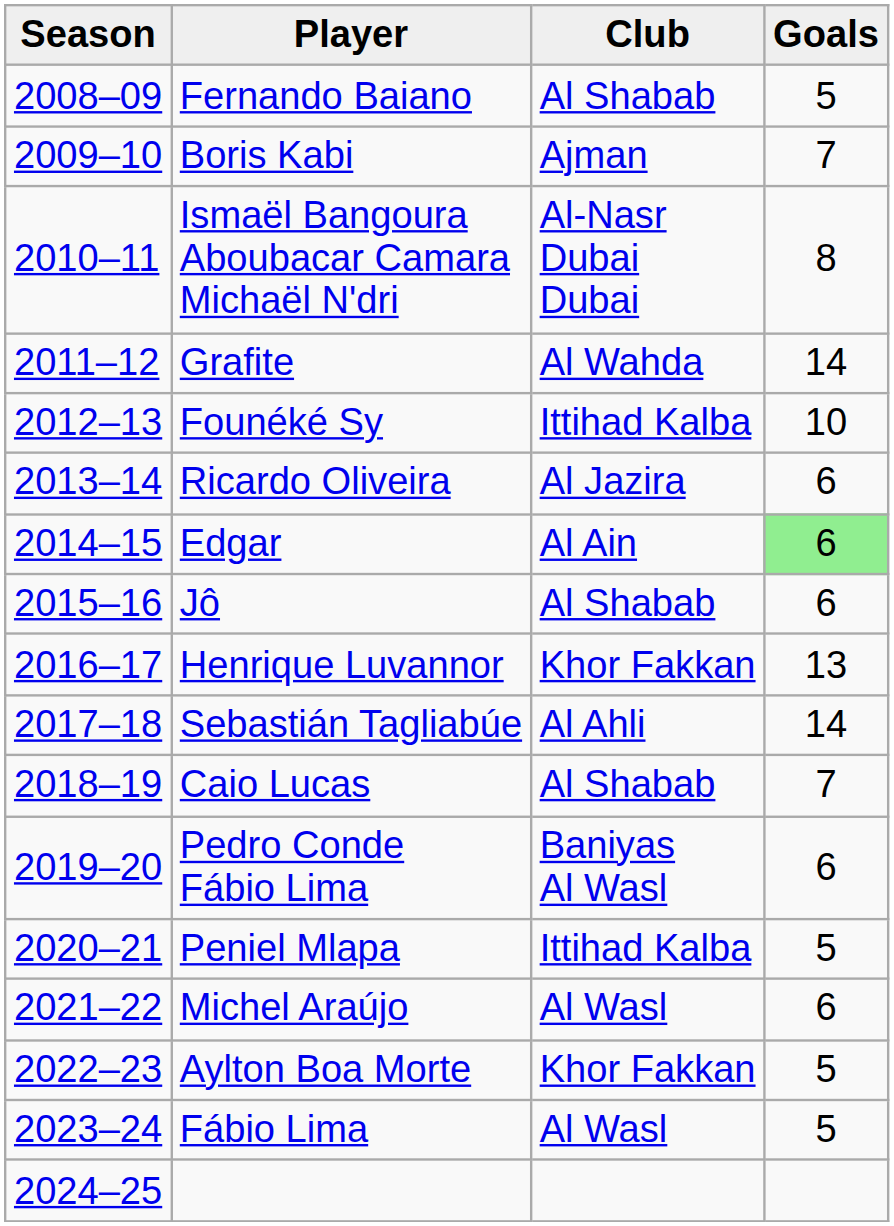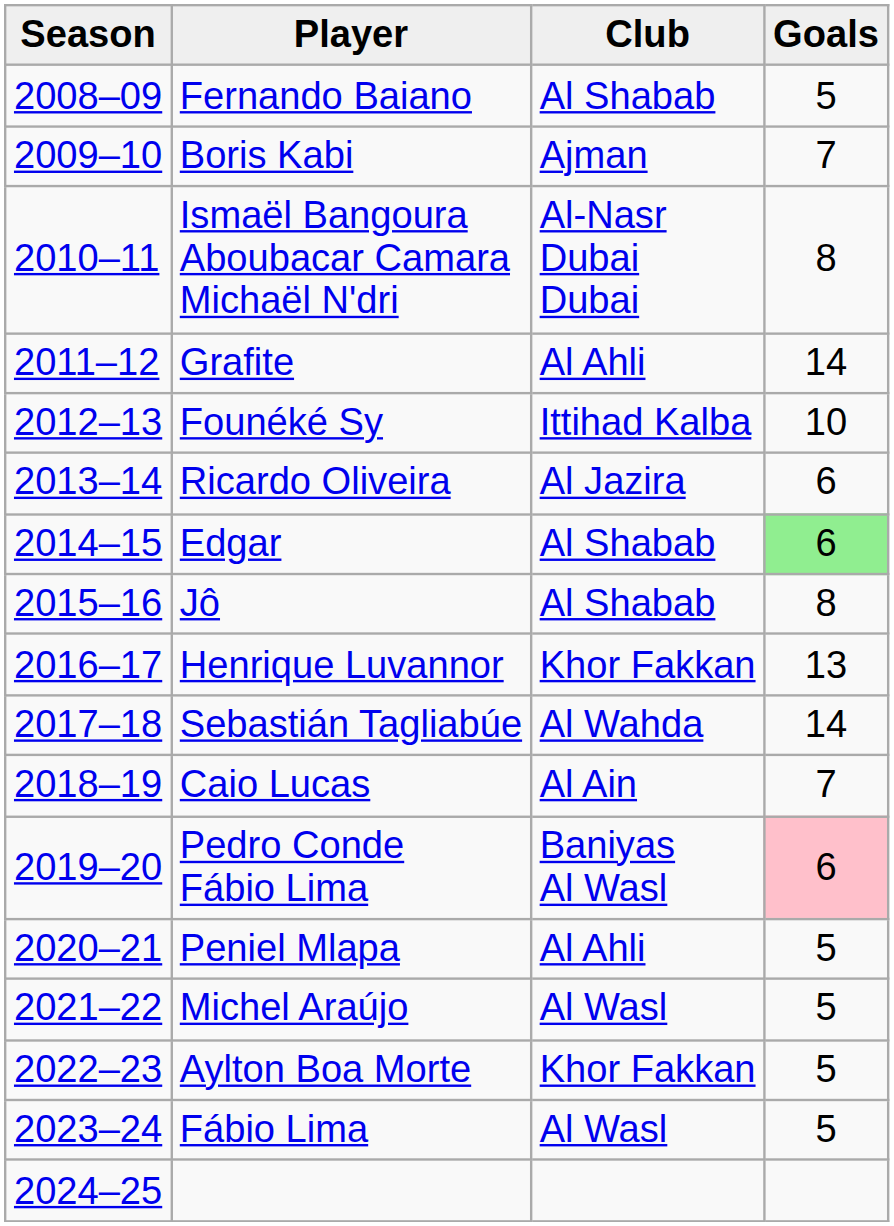Grafite | Club: Al Wahda -> Al Ahli
Edgar | Club: Al Ain -> Al Shabab
Jô | Goals: 6 -> 8
Sebastián Tagliabúe | Club: Al Ahli -> Al Wahda
Caio Lucas | Club: Al Shabab -> Al Ain
Pedro Conde Fábio Lima | Goals: no background -> pink background
Peniel Mlapa | Club: Ittihad Kalba -> Al Ahli
Michel Araújo | Goals: 6 -> 5
